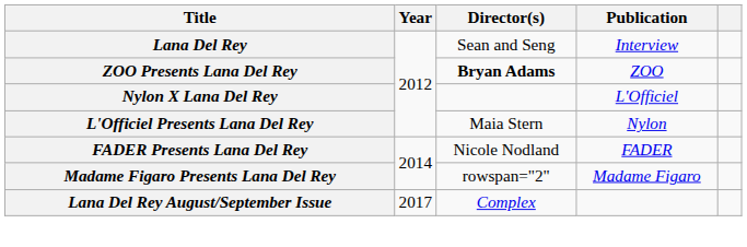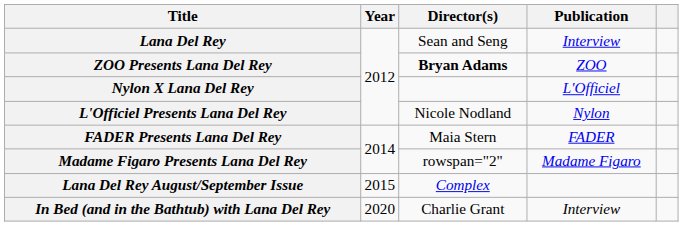L'Officiel Presents Lana Del Rey | Director(s): Maia Stern -> Nicole Nodland
FADER Presents Lana Del Rey | Director(s): Nicole Nodland -> Maia Stern
Lana Del Rey August/September Issue | Year: 2017 -> 2015
+ row: In Bed (and in the Bathtub) with Lana Del Rey | 2020 | Charlie Grant | Interview
